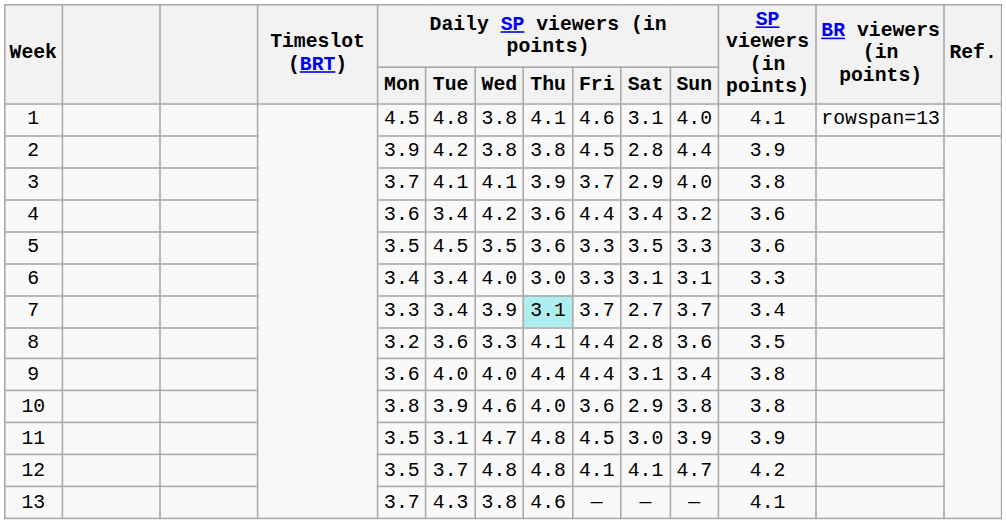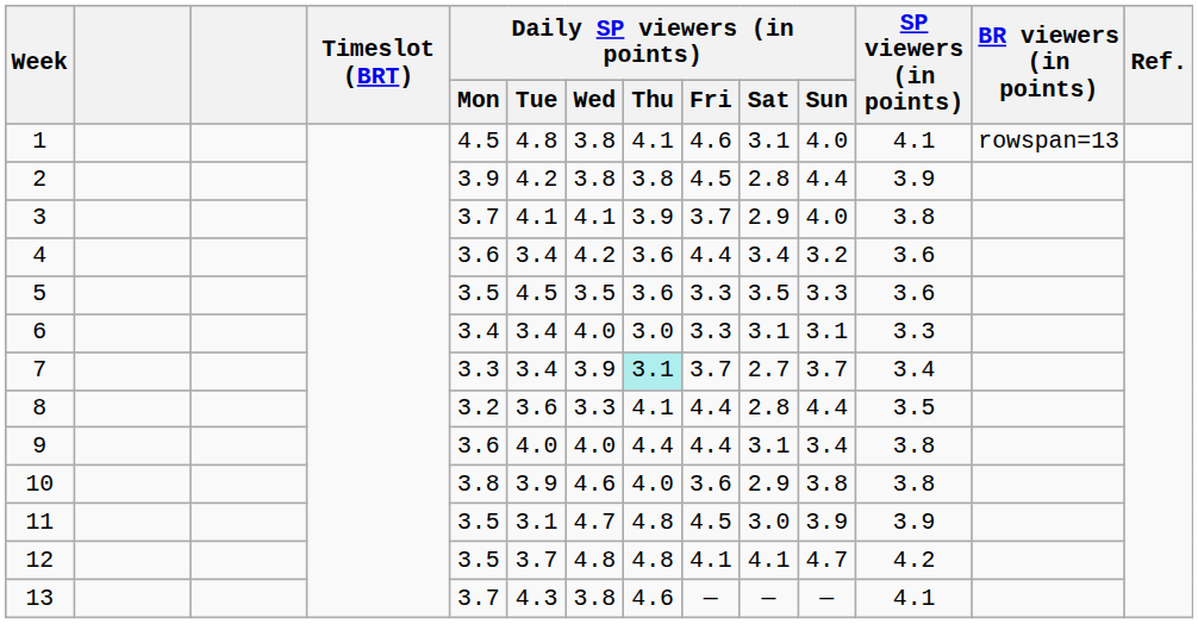8 | Daily SP viewers (in points) / Sun: 3.6 -> 4.4
